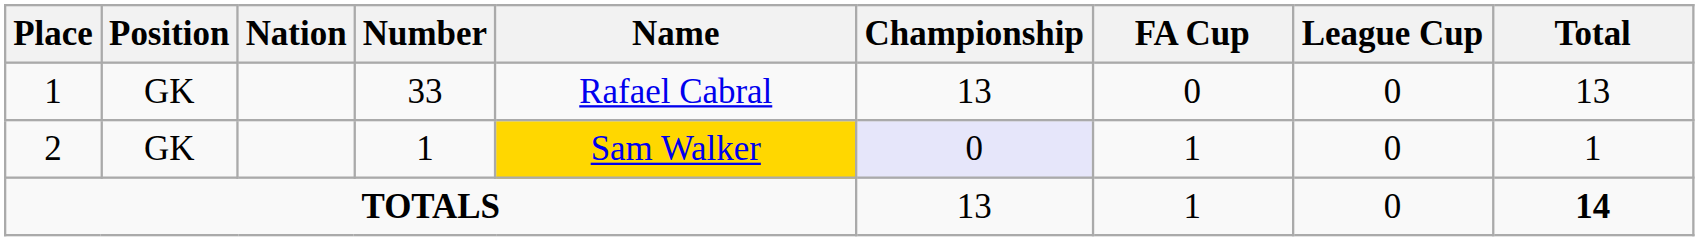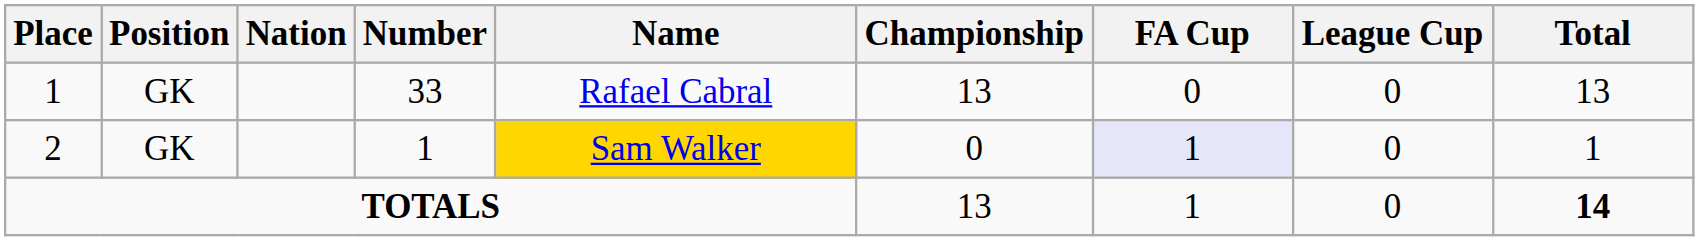2 | Championship: lavender background -> no background
2 | FA Cup: no background -> lavender background
